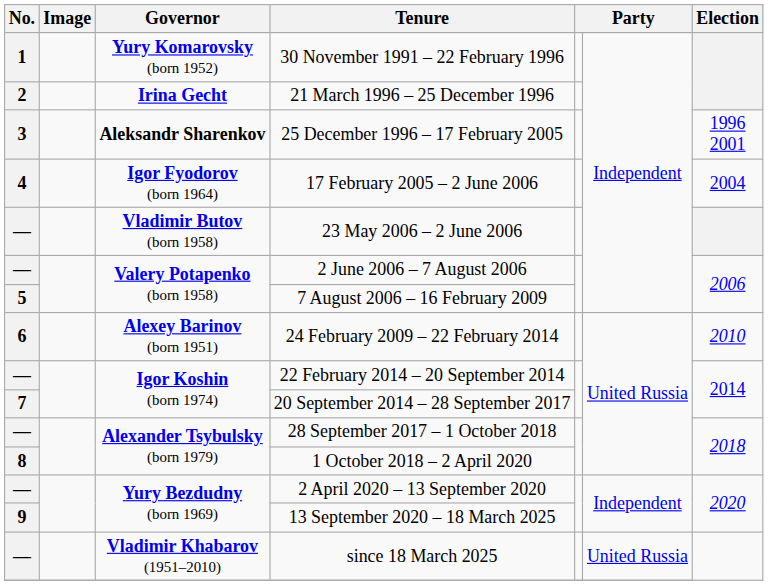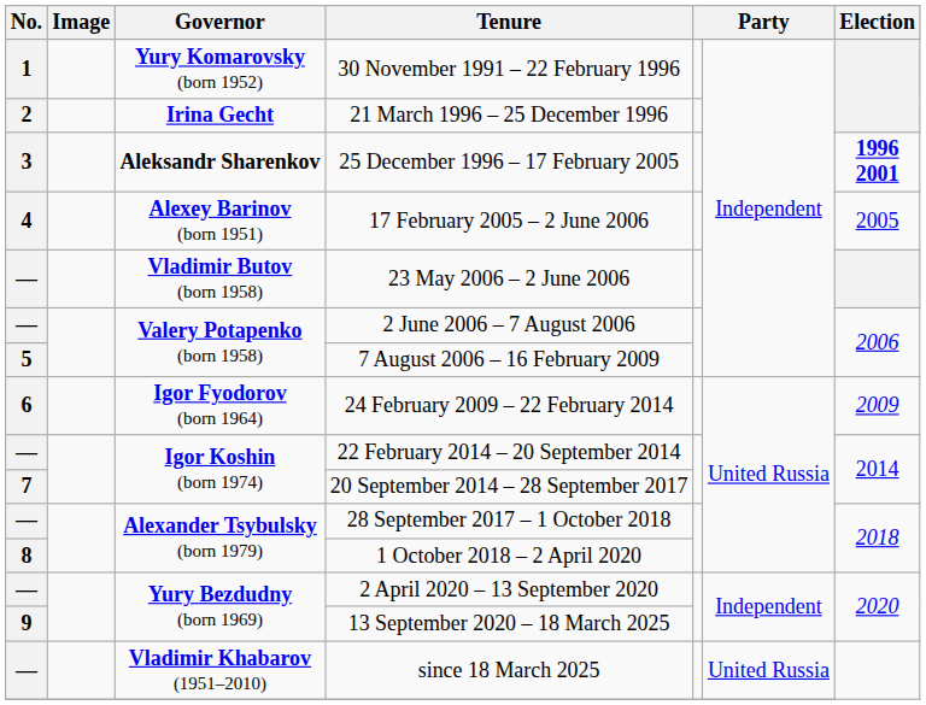25 December 1996 – 17 February 2005 | Election: normal -> bold
17 February 2005 – 2 June 2006 | Governor: Igor Fyodorov (born 1964) -> Alexey Barinov (born 1951)
17 February 2005 – 2 June 2006 | Election: 2004 -> 2005
24 February 2009 – 22 February 2014 | Governor: Alexey Barinov (born 1951) -> Igor Fyodorov (born 1964)
24 February 2009 – 22 February 2014 | Election: 2010 -> 2009
